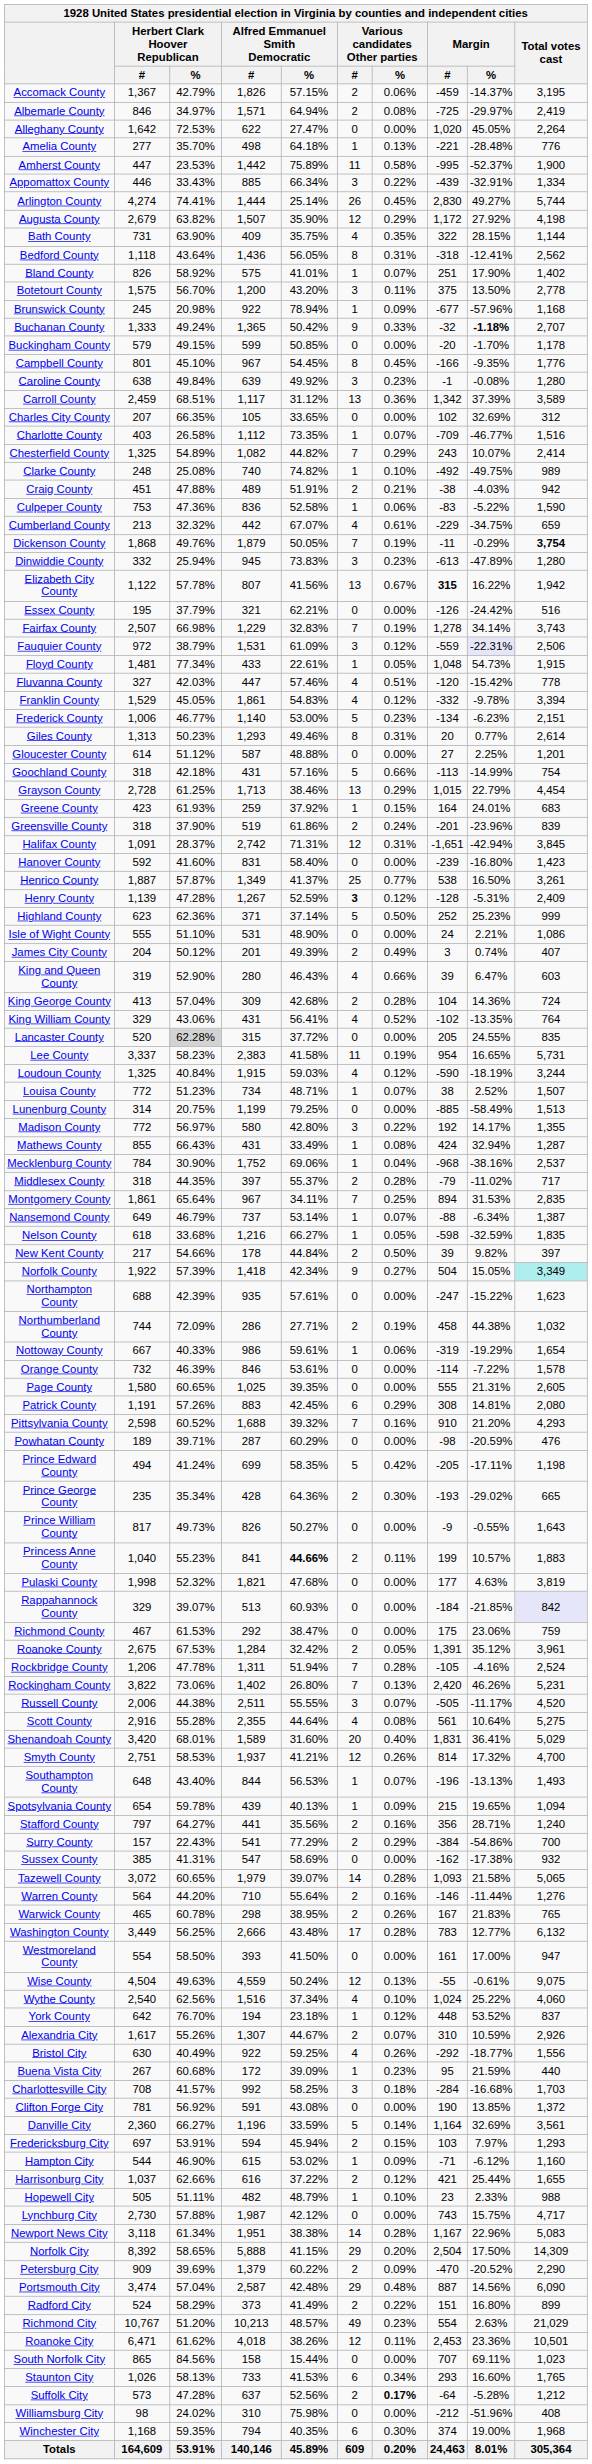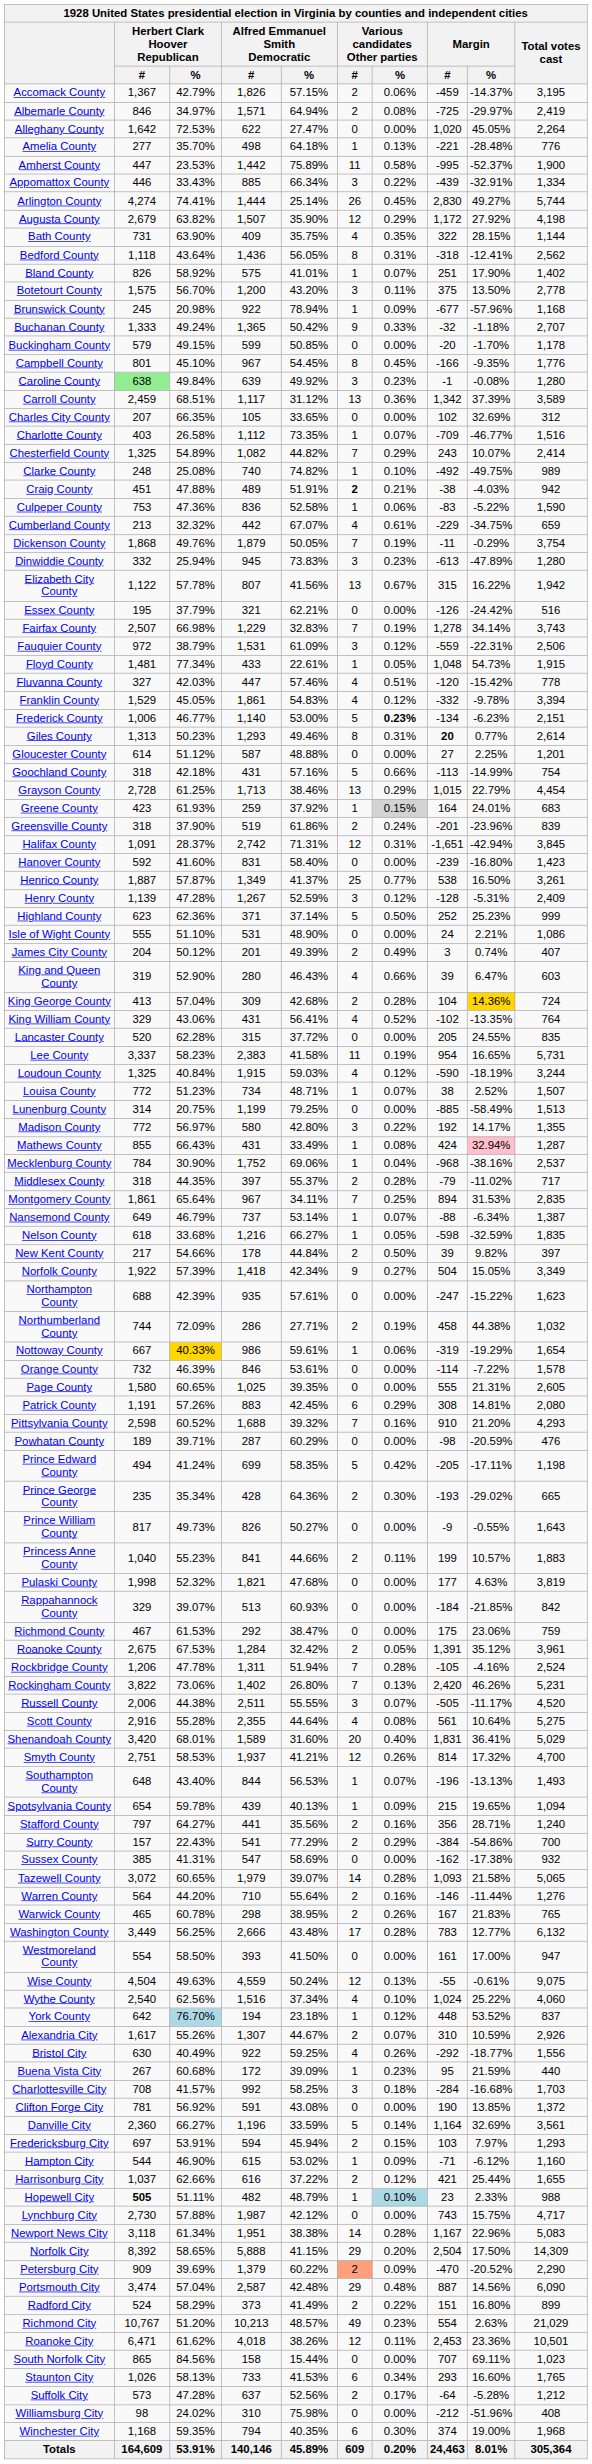Buchanan County | Margin / %: bold -> normal
Caroline County | Herbert Clark Hoover Republican / #: no background -> lightgreen background
Craig County | Various candidates Other parties / #: normal -> bold
Dickenson County | Total votes cast: bold -> normal
Elizabeth City County | Margin / #: bold -> normal
Fauquier County | Margin / %: lavender background -> no background
Frederick County | Various candidates Other parties / %: normal -> bold
Giles County | Margin / #: normal -> bold
Greene County | Various candidates Other parties / %: no background -> lightgrey background
Henry County | Various candidates Other parties / #: bold -> normal
King George County | Margin / %: no background -> gold background
Lancaster County | Herbert Clark Hoover Republican / %: lightgrey background -> no background
Mathews County | Margin / %: no background -> pink background
Norfolk County | Total votes cast: paleturquoise background -> no background
Nottoway County | Herbert Clark Hoover Republican / %: no background -> gold background
Princess Anne County | Alfred Emmanuel Smith Democratic / %: bold -> normal
Rappahannock County | Total votes cast: lavender background -> no background
York County | Herbert Clark Hoover Republican / %: no background -> lightblue background
Hopewell City | Herbert Clark Hoover Republican / #: normal -> bold
Hopewell City | Various candidates Other parties / %: no background -> lightblue background
Petersburg City | Various candidates Other parties / #: no background -> lightsalmon background
Suffolk City | Various candidates Other parties / %: bold -> normal
